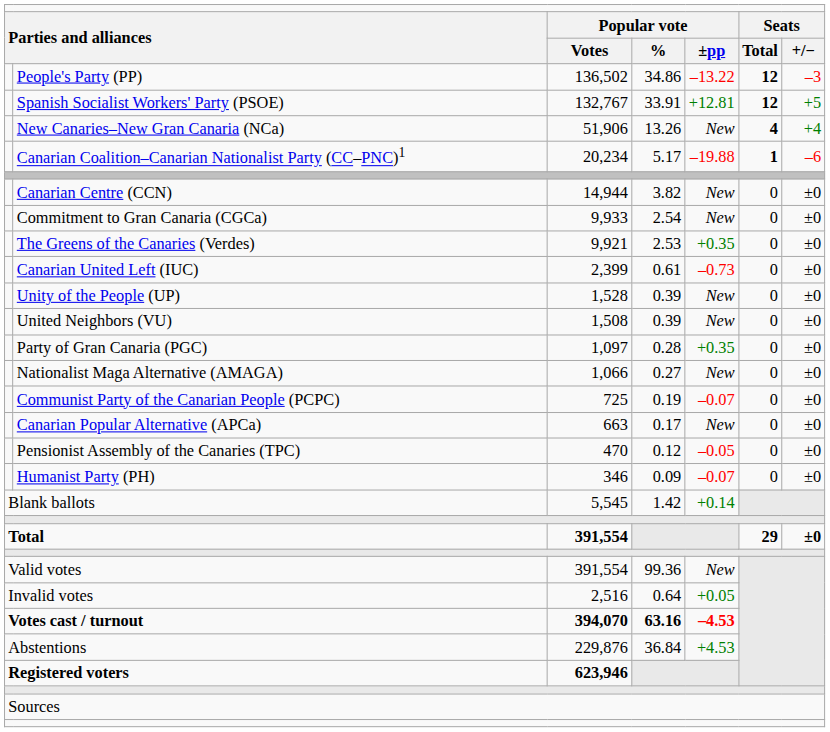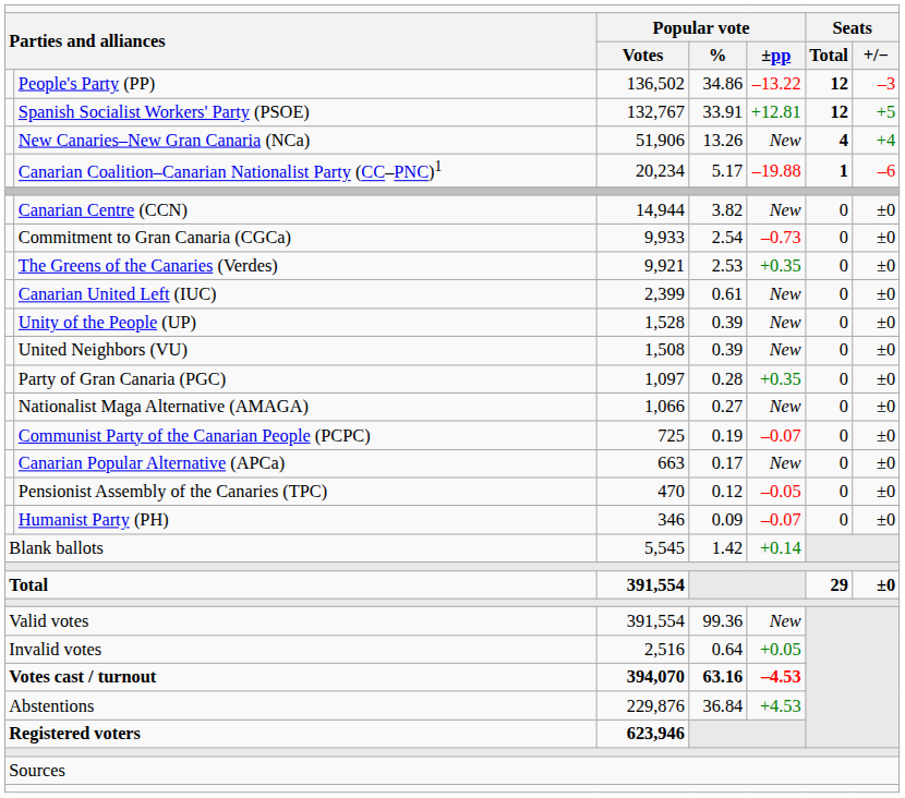Commitment to Gran Canaria (CGCa) | column 5: New -> –0.73
Canarian United Left (IUC) | column 5: –0.73 -> New
